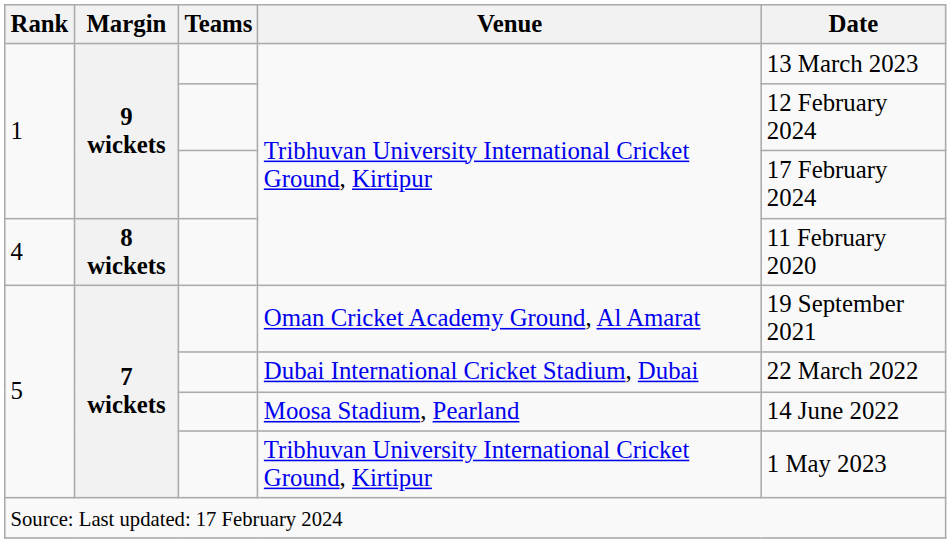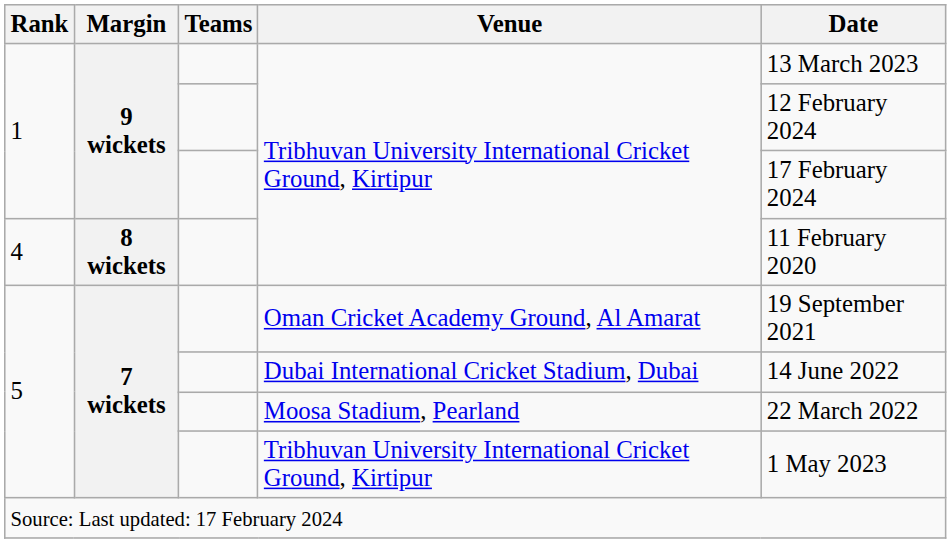Dubai International Cricket Stadium, Dubai | Date: 22 March 2022 -> 14 June 2022
Moosa Stadium, Pearland | Date: 14 June 2022 -> 22 March 2022
